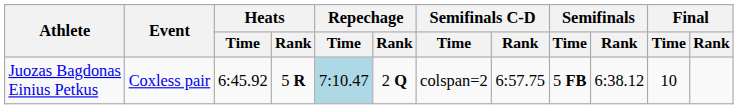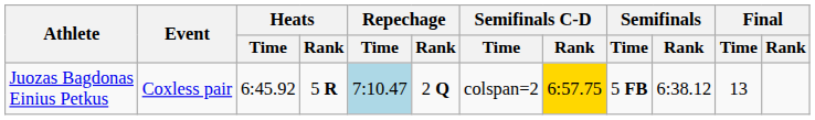Juozas Bagdonas Einius Petkus | Semifinals C-D / Rank: no background -> gold background
Juozas Bagdonas Einius Petkus | Final / Time: 10 -> 13
